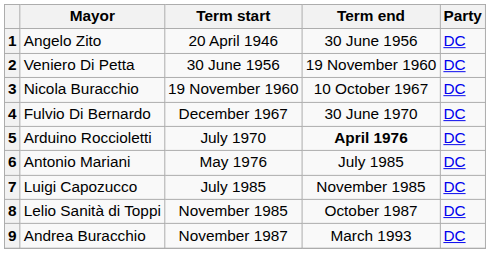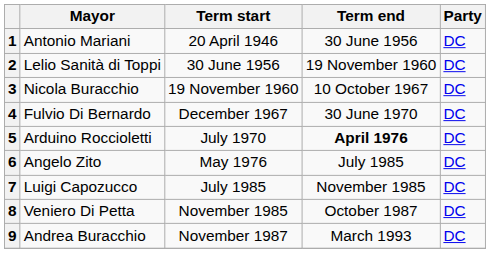1 | Mayor: Angelo Zito -> Antonio Mariani
2 | Mayor: Veniero Di Petta -> Lelio Sanità di Toppi
6 | Mayor: Antonio Mariani -> Angelo Zito
8 | Mayor: Lelio Sanità di Toppi -> Veniero Di Petta
